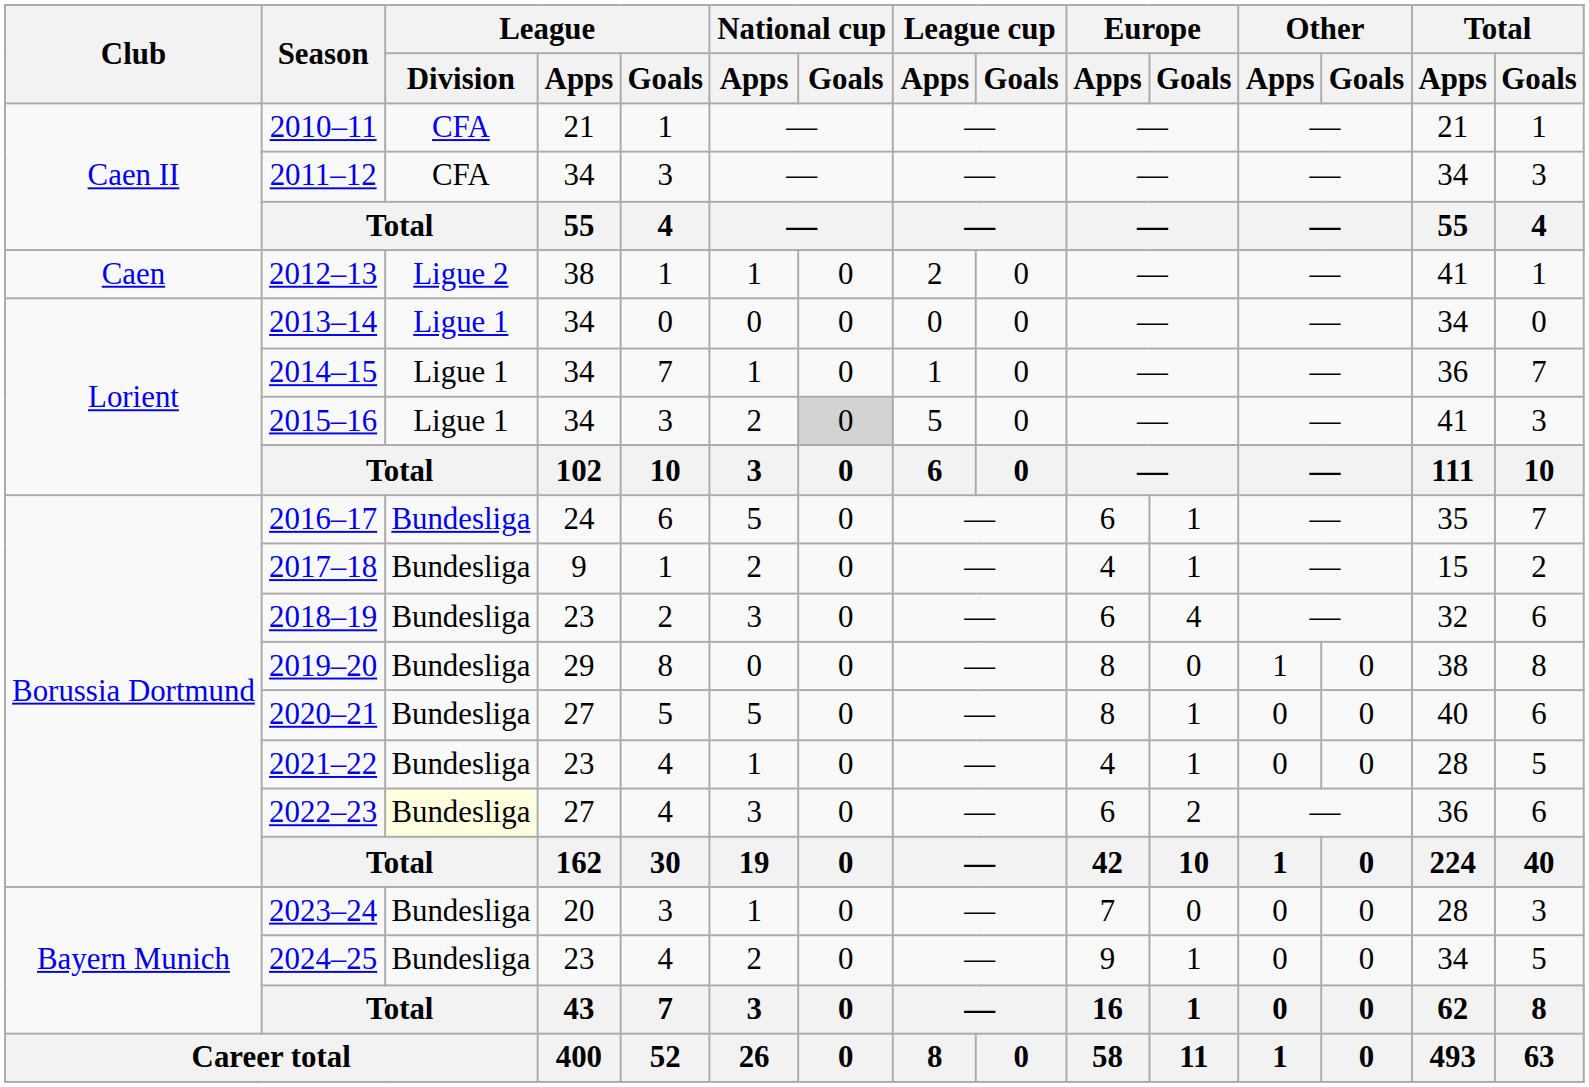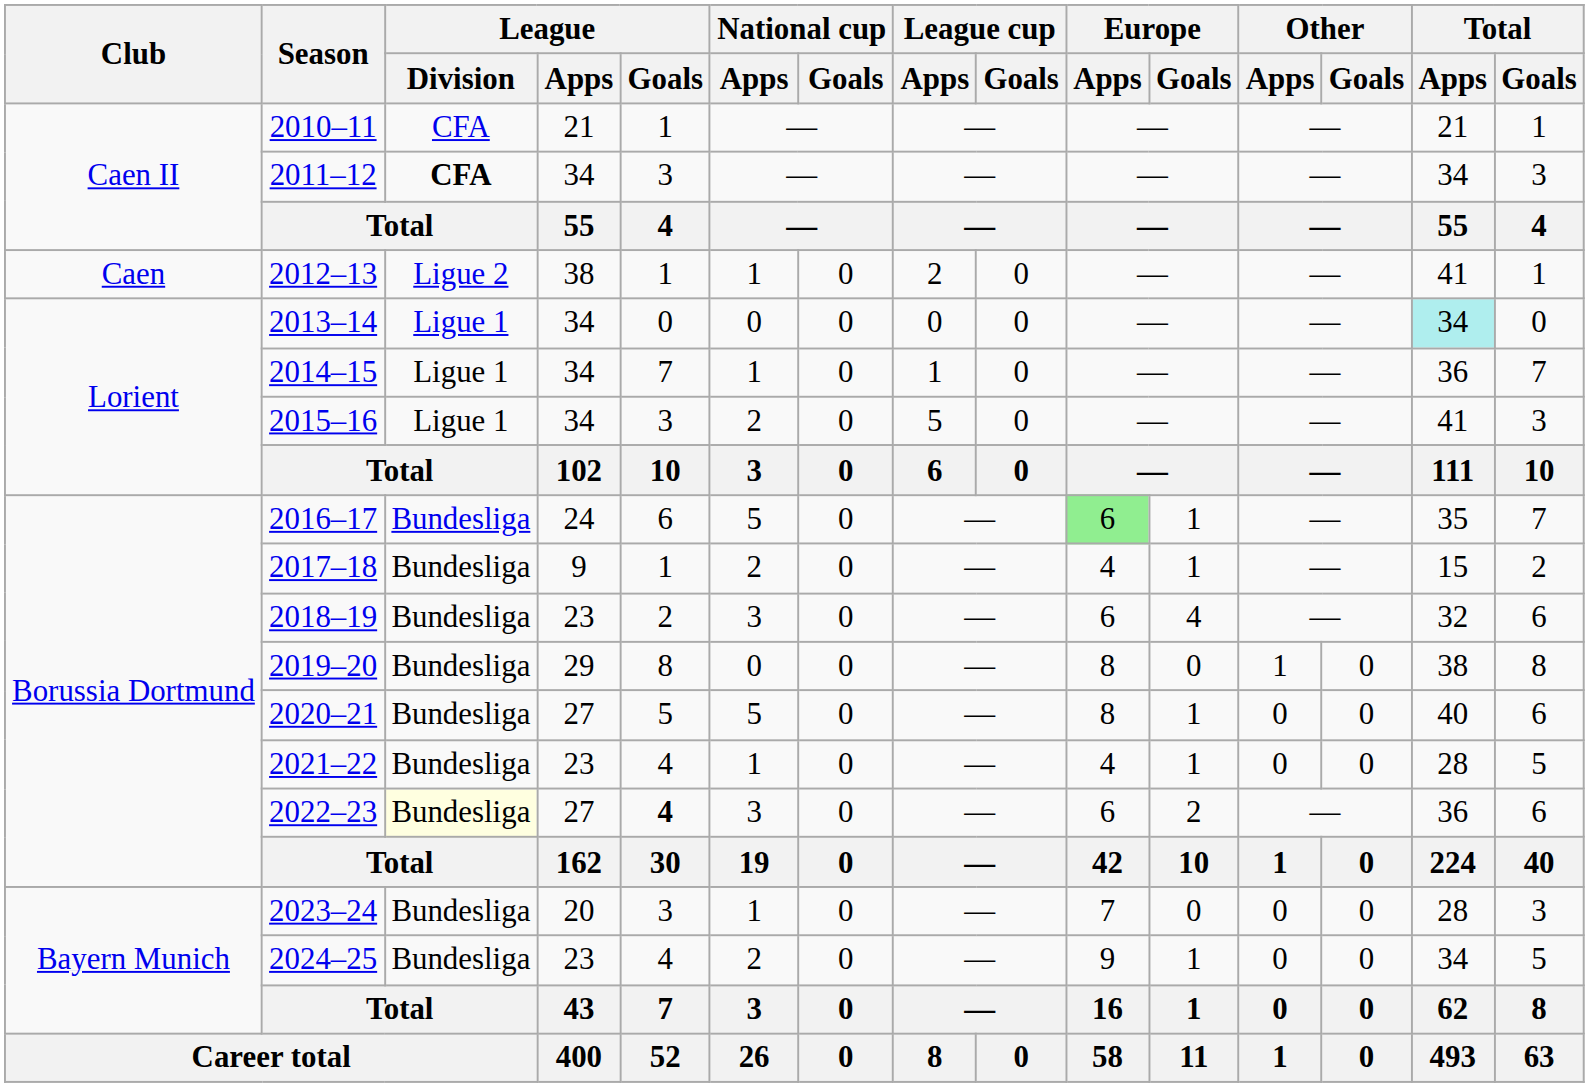2011–12 | League / Division: normal -> bold
2013–14 | Total / Apps: no background -> paleturquoise background
2015–16 | National cup / Goals: lightgrey background -> no background
2016–17 | Europe / Apps: no background -> lightgreen background
2022–23 | League / Goals: normal -> bold
